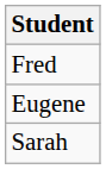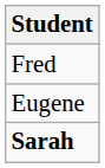row 4 | column 1: normal -> bold
